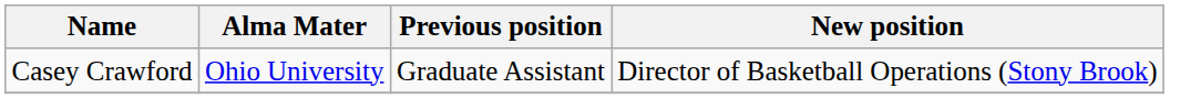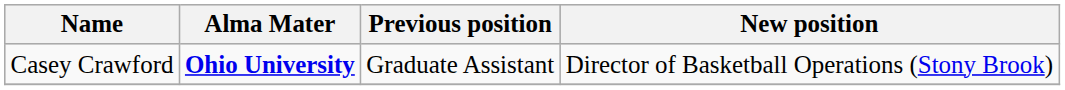Casey Crawford | Alma Mater: normal -> bold
